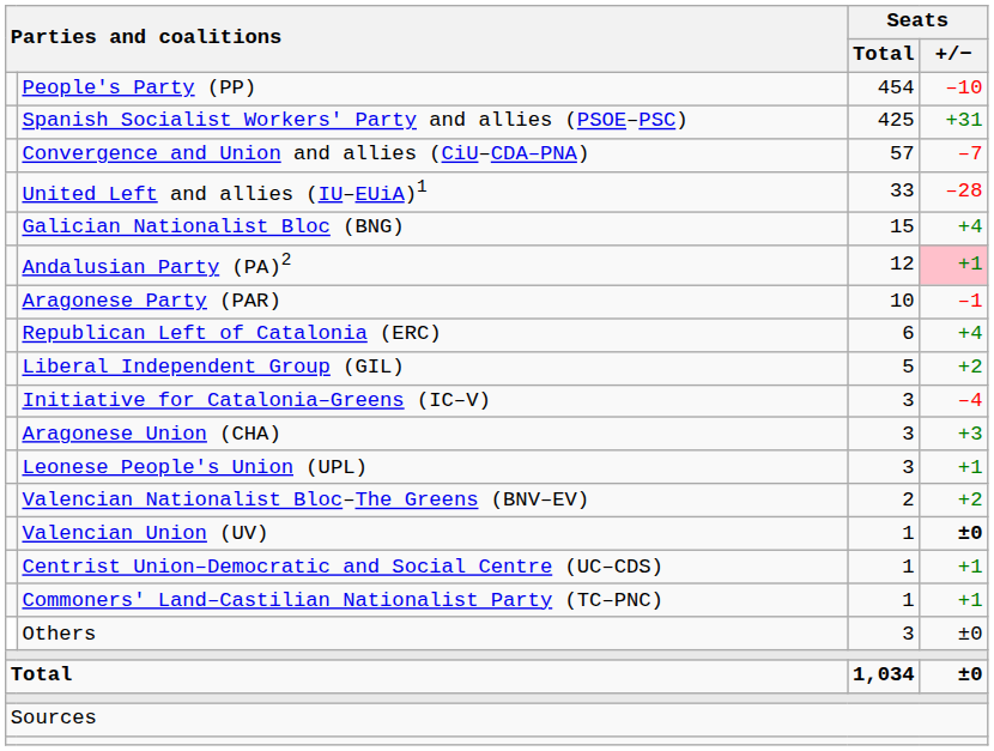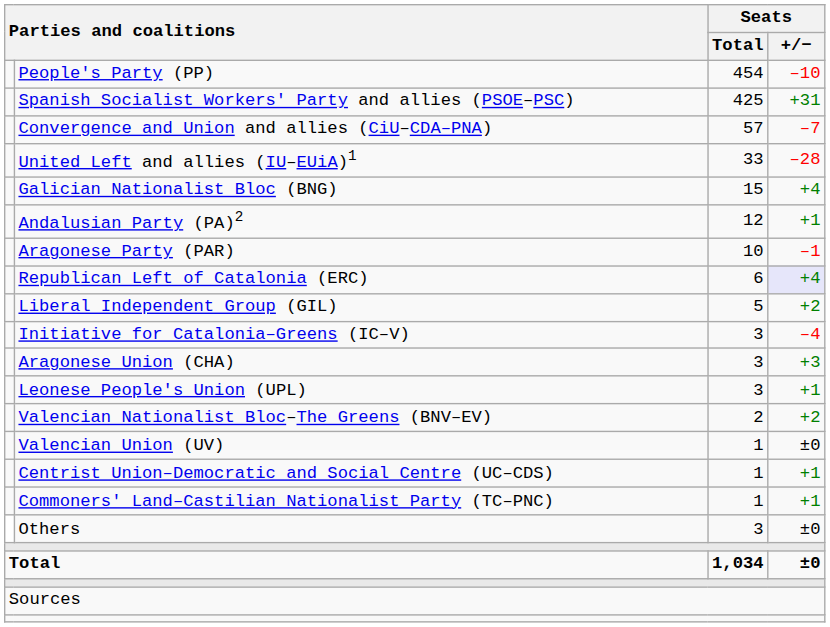Andalusian Party (PA)2 | Seats / +/−: pink background -> no background
Republican Left of Catalonia (ERC) | Seats / +/−: no background -> lavender background
Valencian Union (UV) | Seats / +/−: bold -> normal
